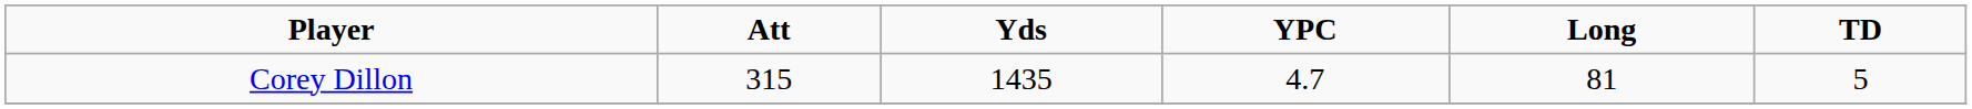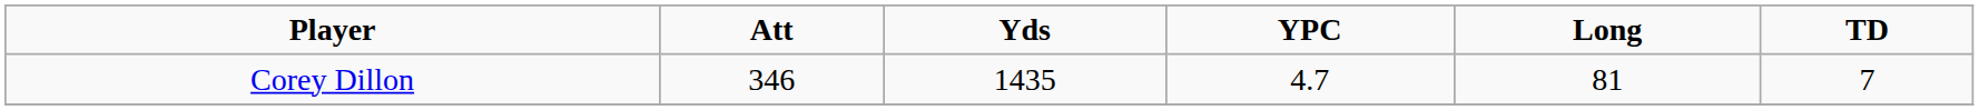Corey Dillon | Att: 315 -> 346
Corey Dillon | TD: 5 -> 7
